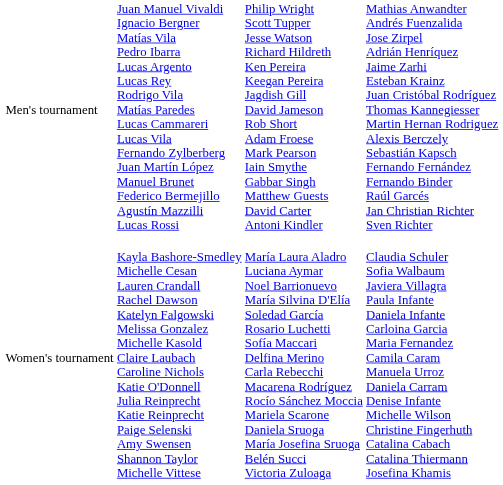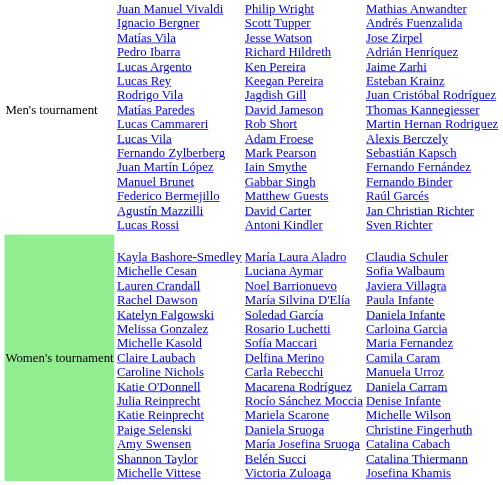Women's tournament | column 1: no background -> lightgreen background
